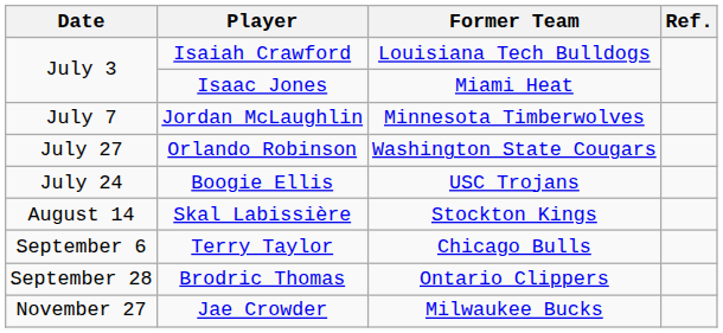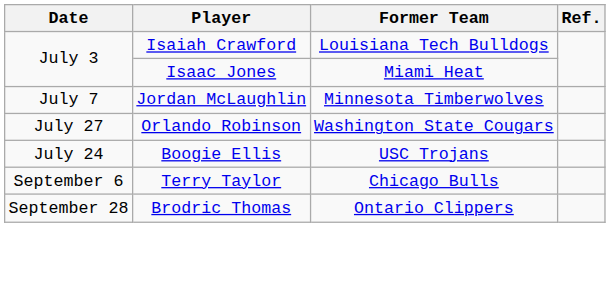- row: August 14 | Skal Labissière | Stockton Kings
- row: November 27 | Jae Crowder | Milwaukee Bucks
